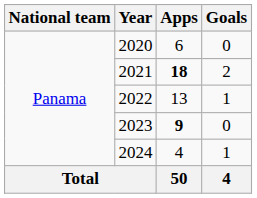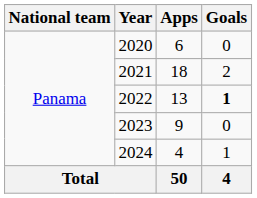2021 | Apps: bold -> normal
2022 | Goals: normal -> bold
2023 | Apps: bold -> normal
